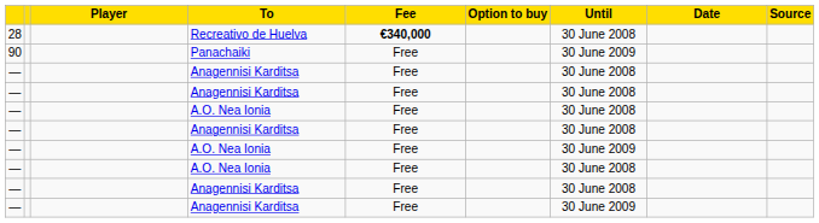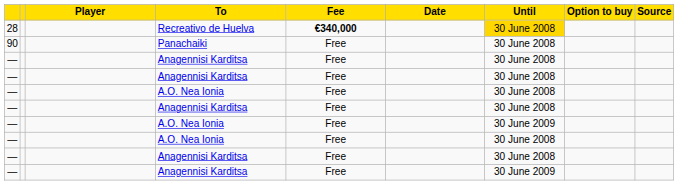columns swapped: Date <-> Option to buy
Recreativo de Huelva | Until: no background -> gold background
Panachaiki | Until: 30 June 2009 -> 30 June 2008
